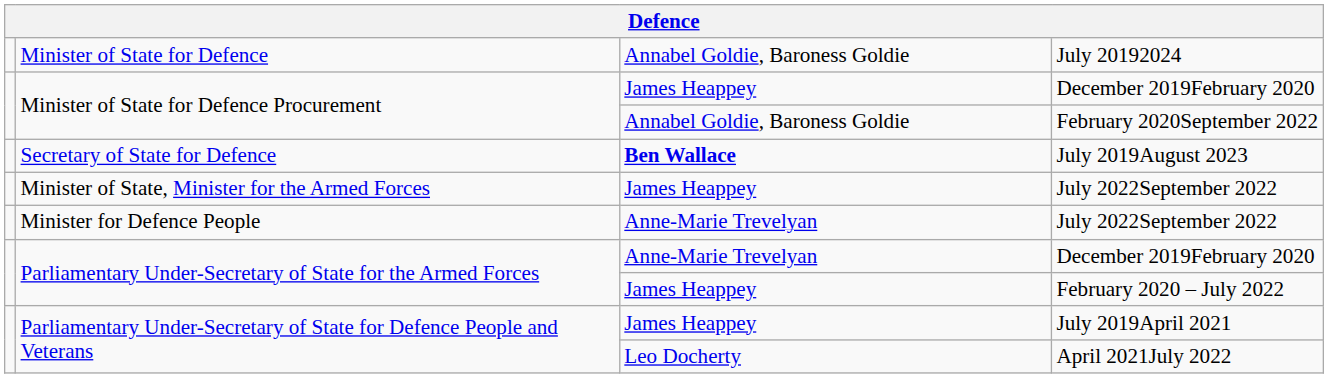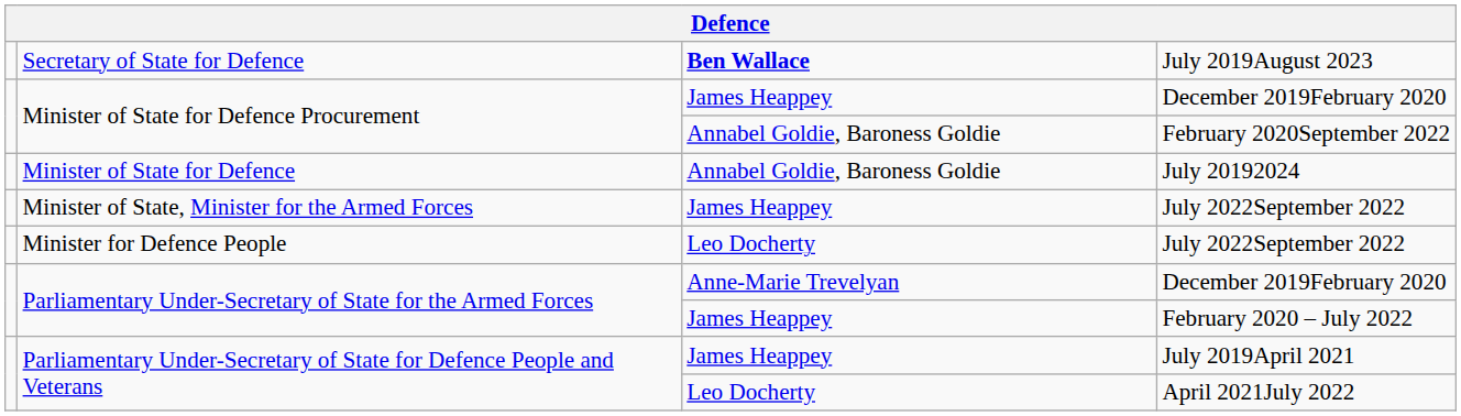rows swapped: July 2019August 2023 <-> July 20192024
Minister for Defence People / July 2022September 2022 | column 3: Anne-Marie Trevelyan -> Leo Docherty
